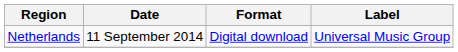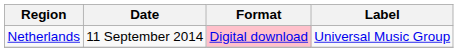Netherlands | Format: no background -> pink background
